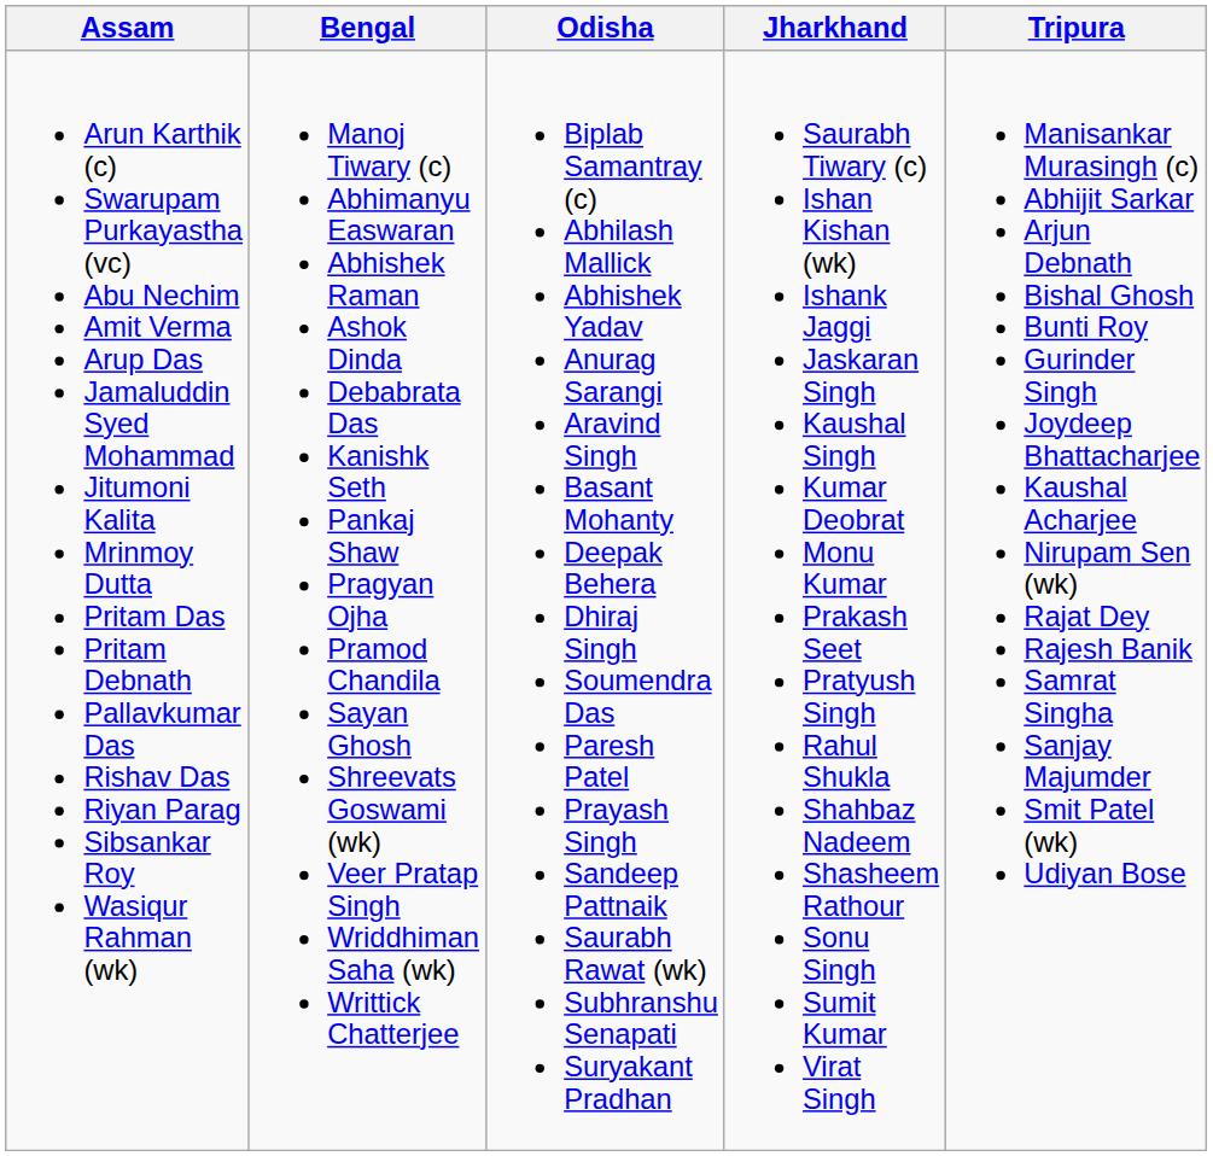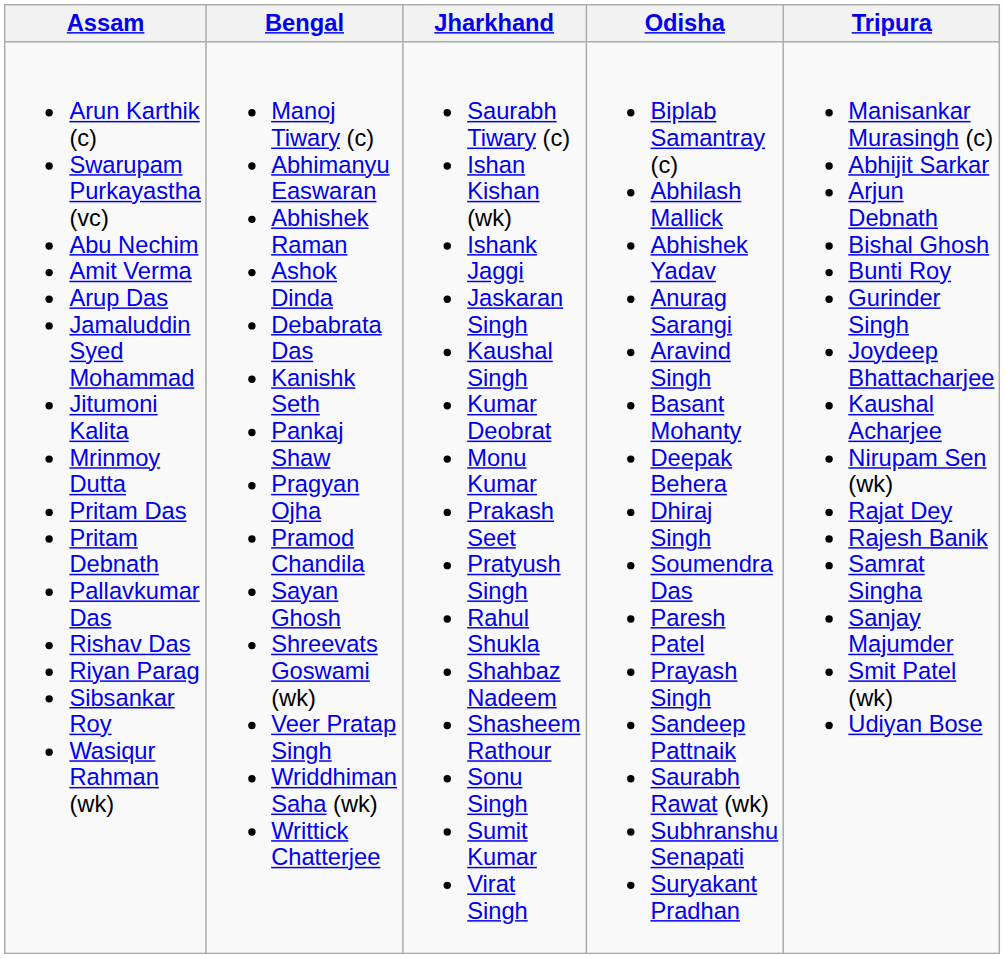columns swapped: Jharkhand <-> Odisha
